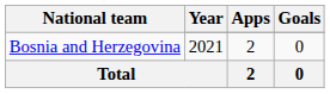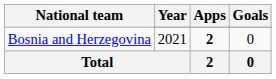2021 | Apps: normal -> bold
